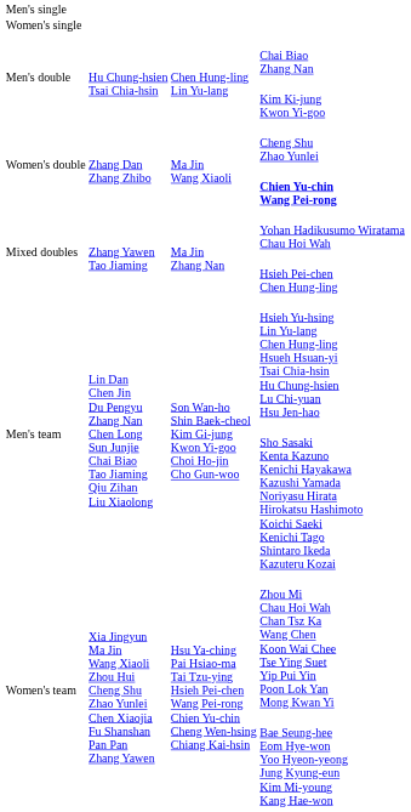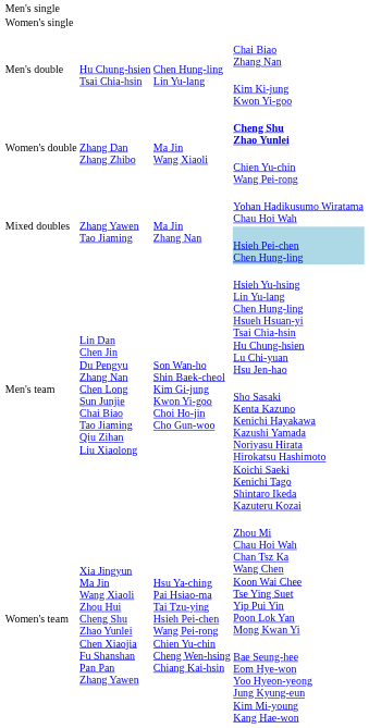Cheng Shu Zhao Yunlei | column 4: normal -> bold
Chien Yu-chin Wang Pei-rong | column 4: bold -> normal
Hsieh Pei-chen Chen Hung-ling | column 4: no background -> lightblue background
